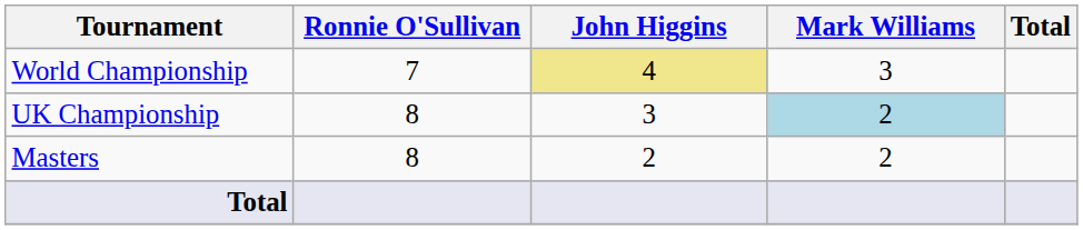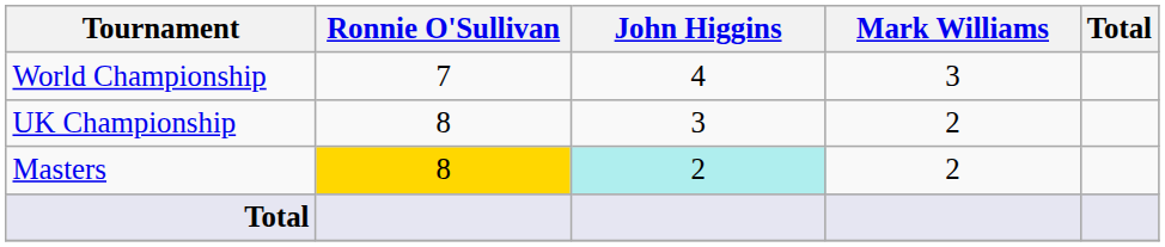World Championship | John Higgins: khaki background -> no background
UK Championship | Mark Williams: lightblue background -> no background
Masters | Ronnie O'Sullivan: no background -> gold background
Masters | John Higgins: no background -> paleturquoise background
